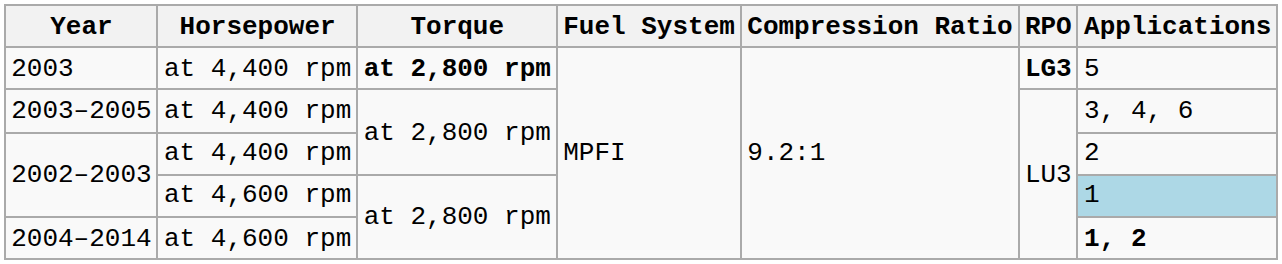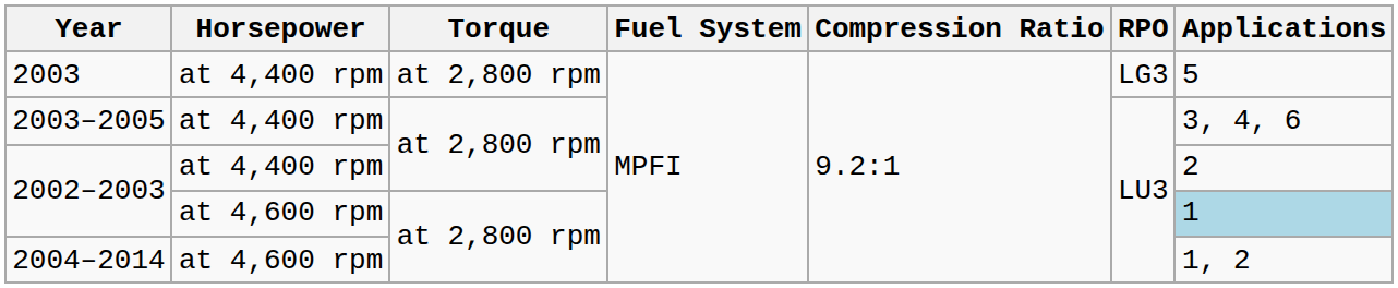2003 | Torque: bold -> normal
2003 | RPO: bold -> normal
2004–2014 | Applications: bold -> normal
